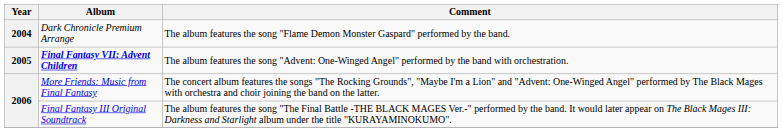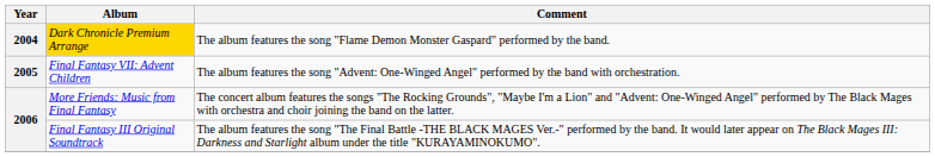Dark Chronicle Premium Arrange | Album: no background -> gold background
Final Fantasy VII: Advent Children | Album: bold -> normal
